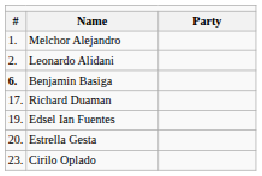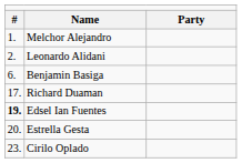Benjamin Basiga | column 1: bold -> normal
Edsel Ian Fuentes | column 1: normal -> bold
